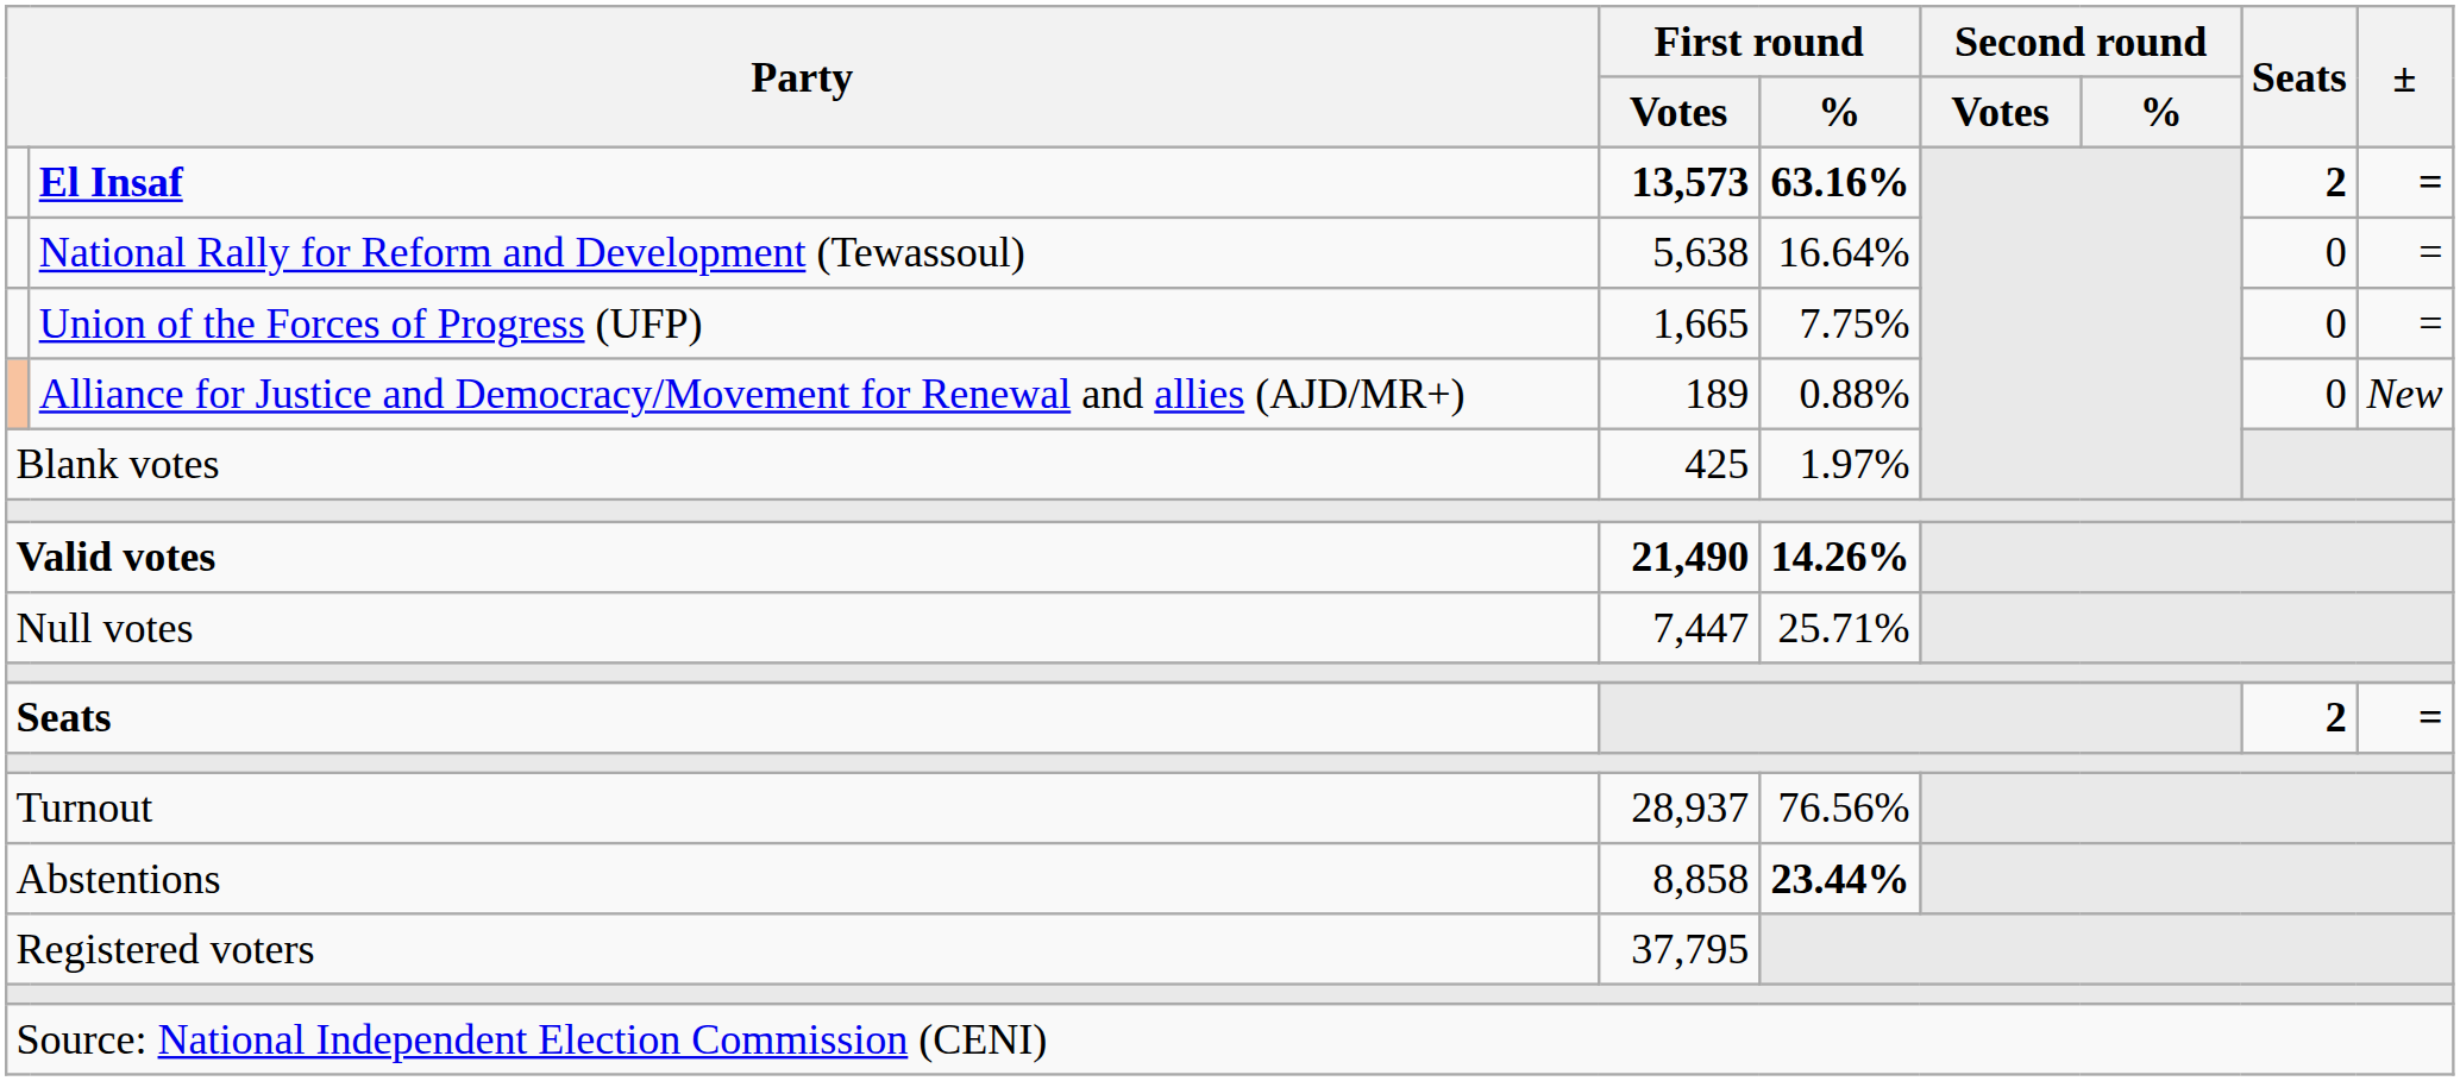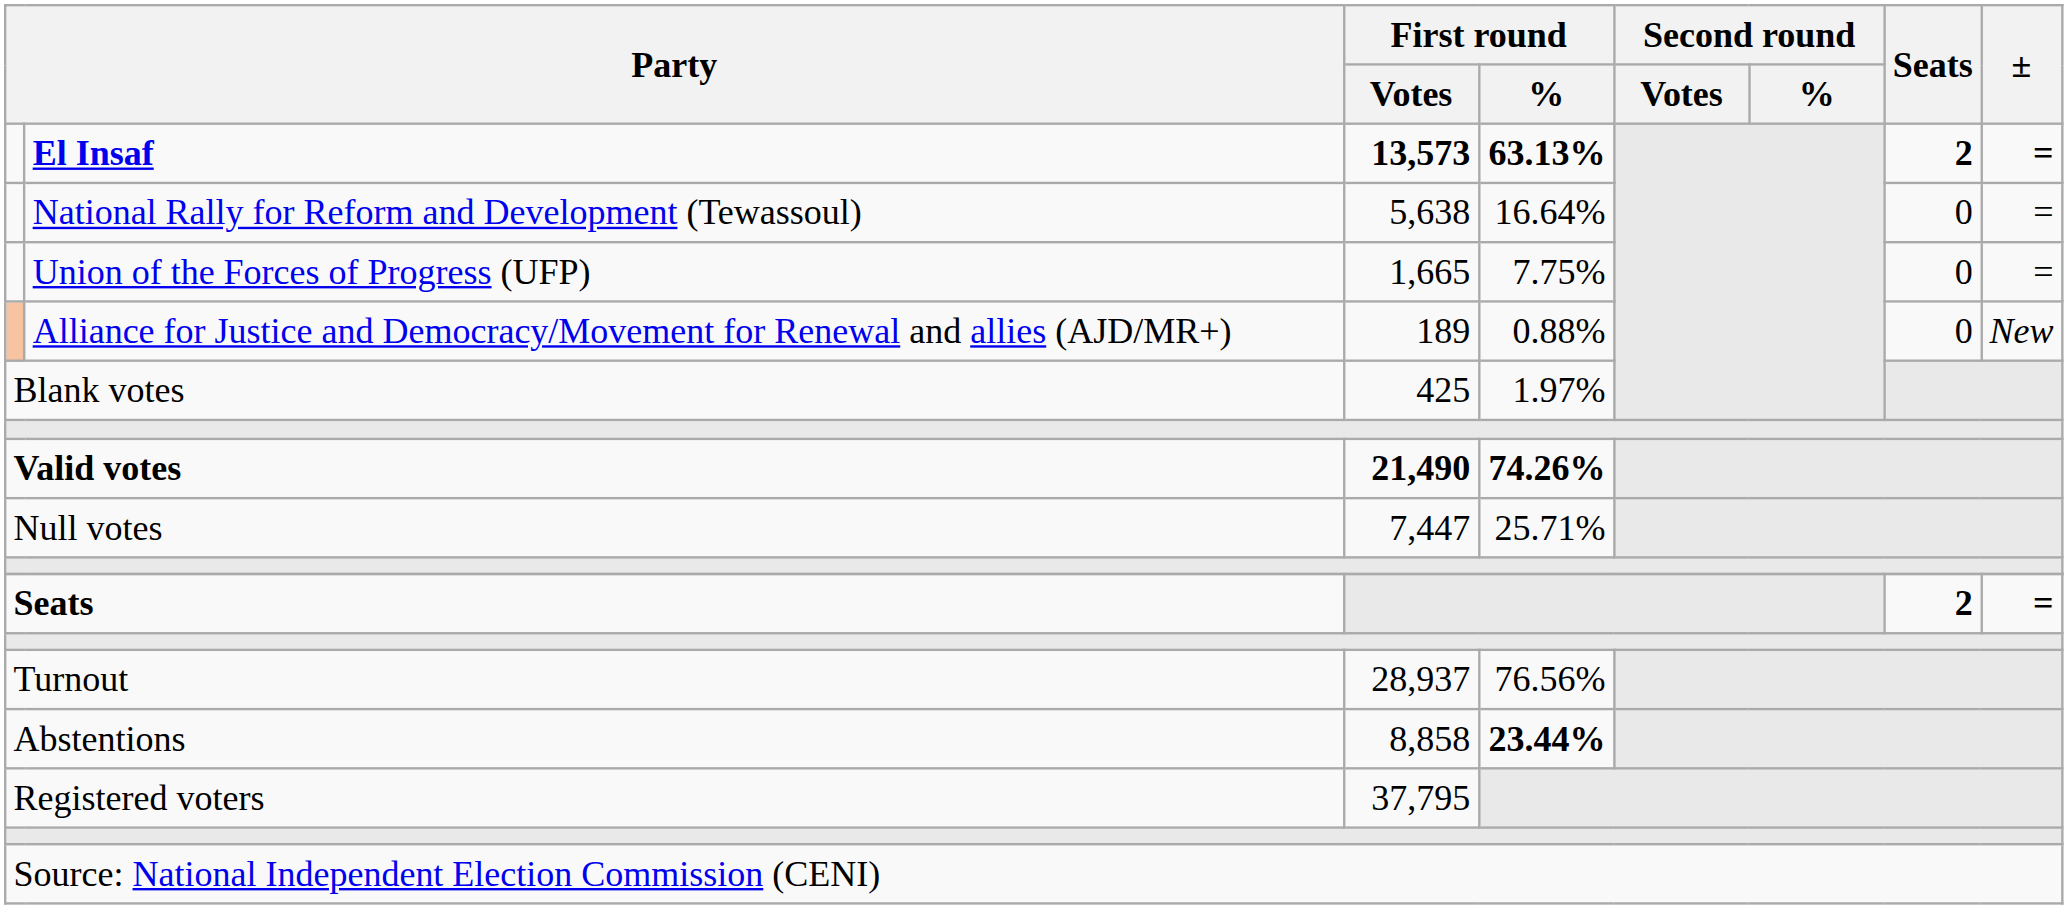El Insaf | First round / %: 63.16% -> 63.13%
Valid votes | First round / %: 14.26% -> 74.26%
